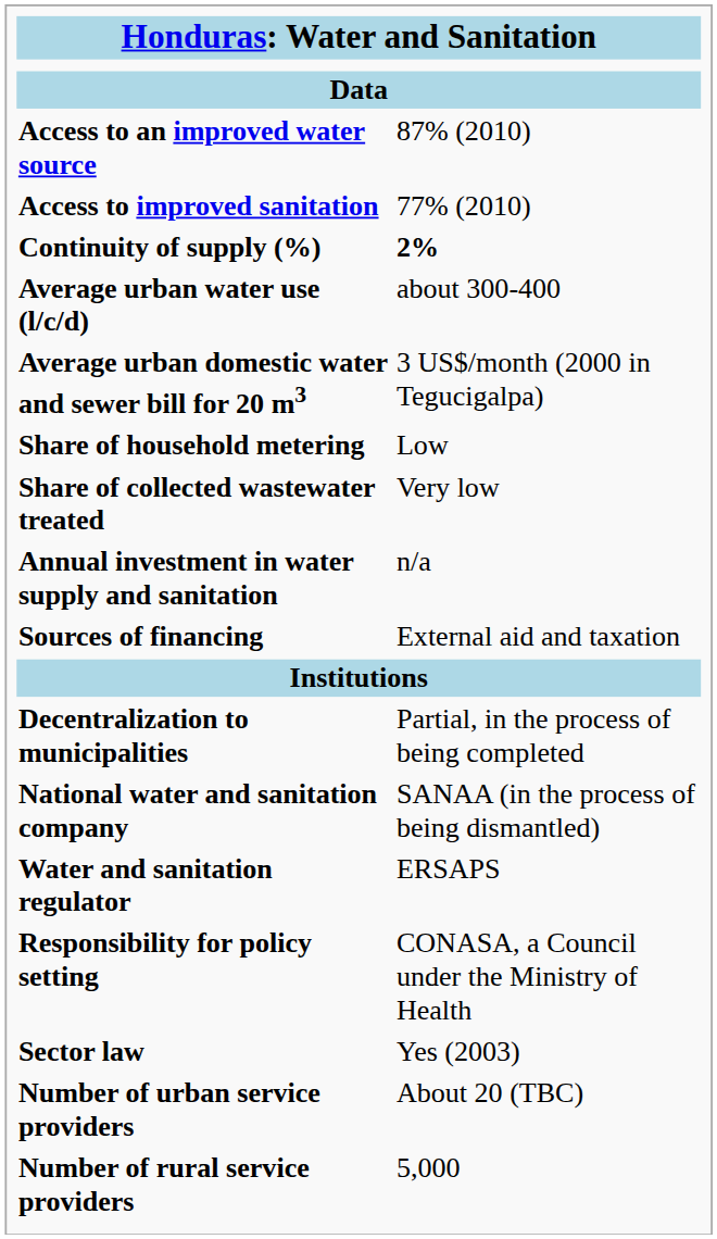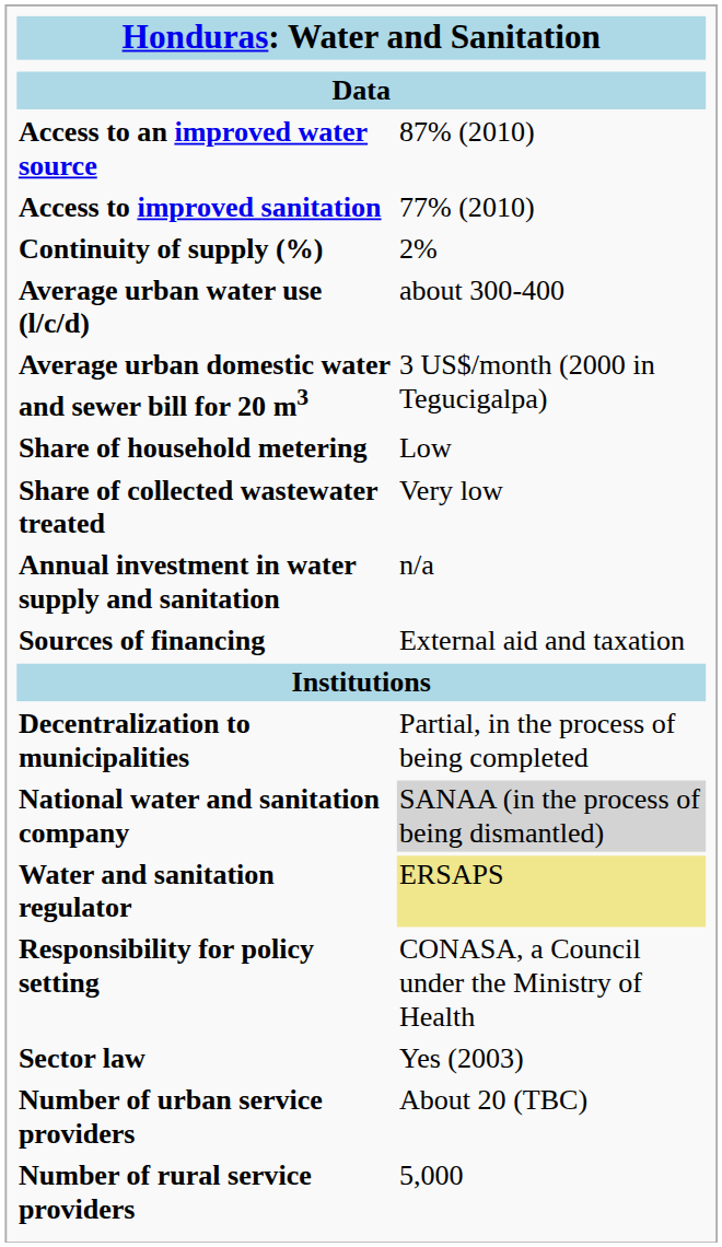Continuity of supply (%) | column 2: bold -> normal
National water and sanitation company | column 2: no background -> lightgrey background
Water and sanitation regulator | column 2: no background -> khaki background
